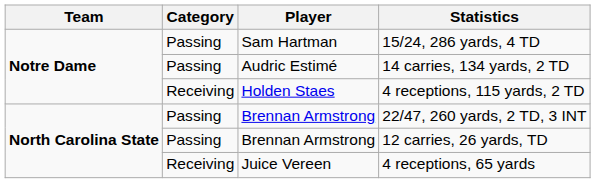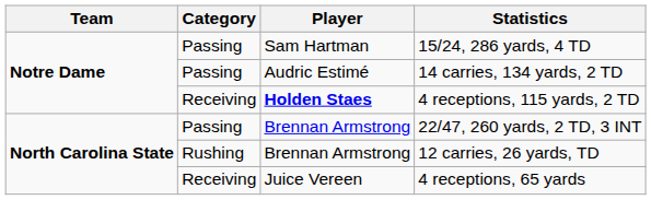4 receptions, 115 yards, 2 TD | Player: normal -> bold
12 carries, 26 yards, TD | Category: Passing -> Rushing
